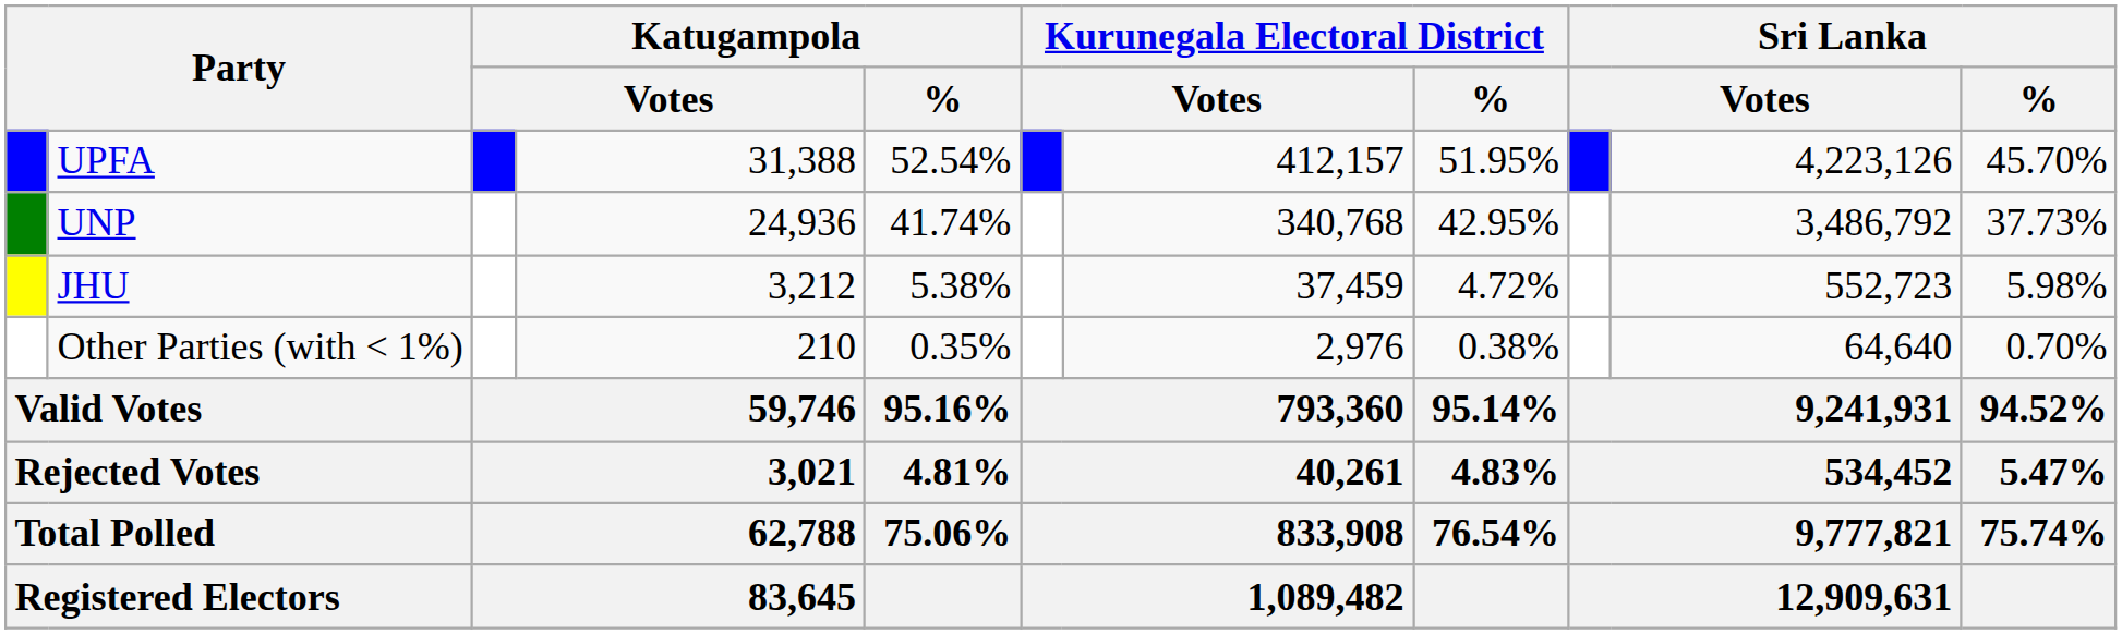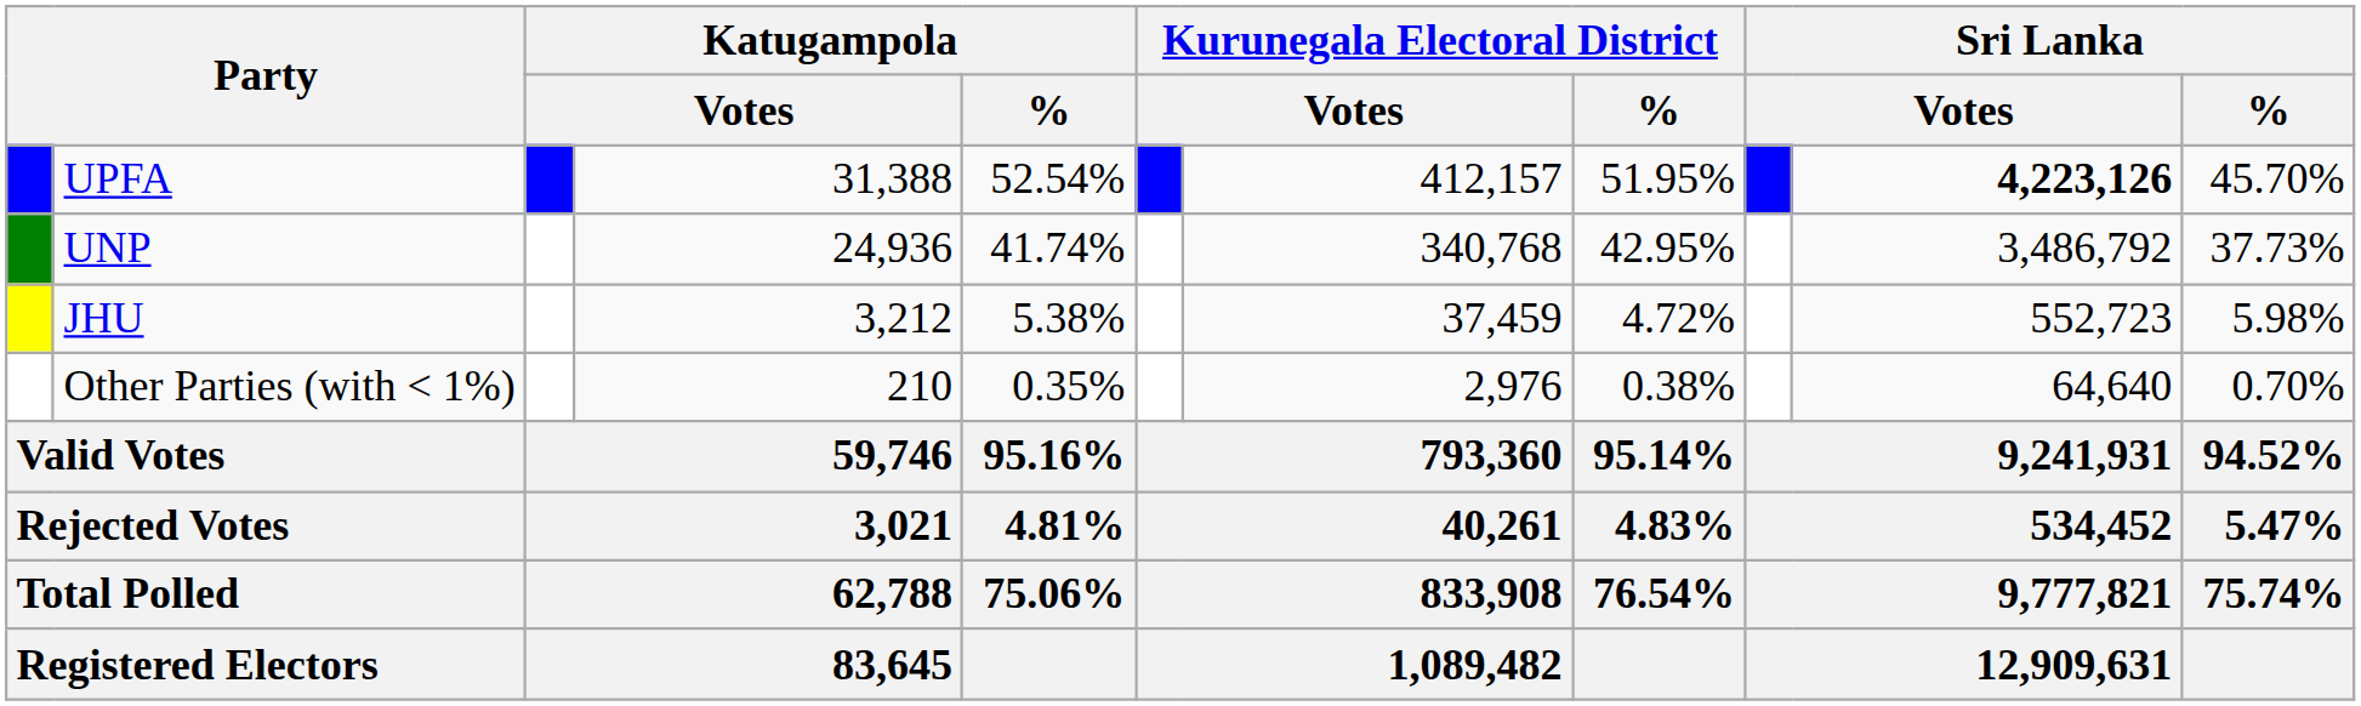UPFA | column 10: normal -> bold
